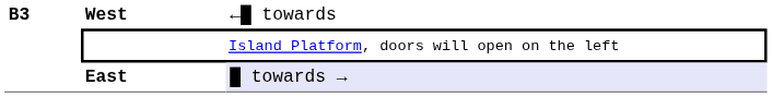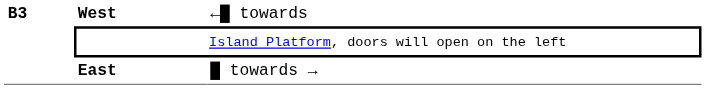East | column 3: lavender background -> no background
